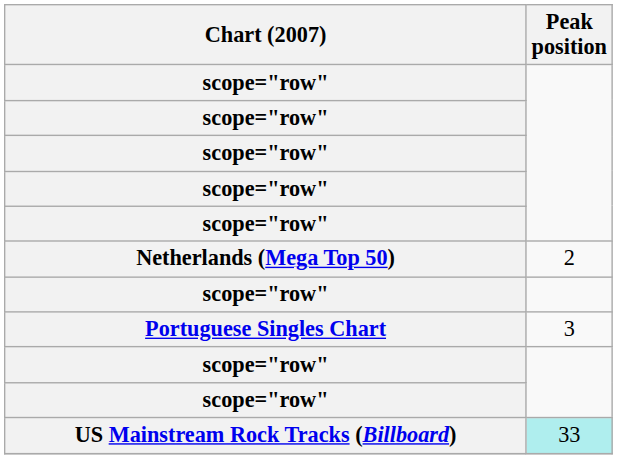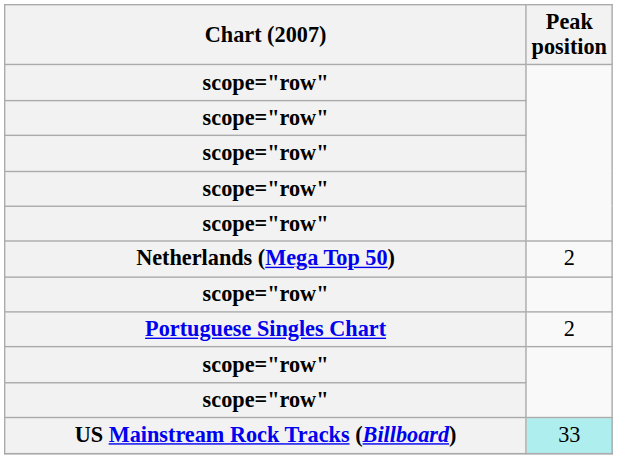Portuguese Singles Chart | Peak position: 3 -> 2
